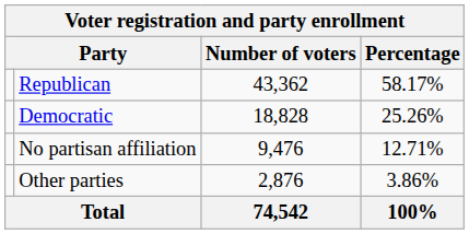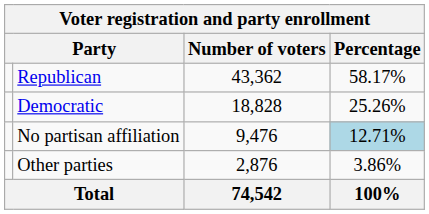No partisan affiliation | Percentage: no background -> lightblue background
